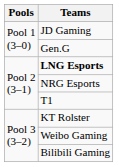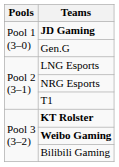JD Gaming | Teams: normal -> bold
LNG Esports | Teams: bold -> normal
KT Rolster | Teams: normal -> bold
Weibo Gaming | Teams: normal -> bold
